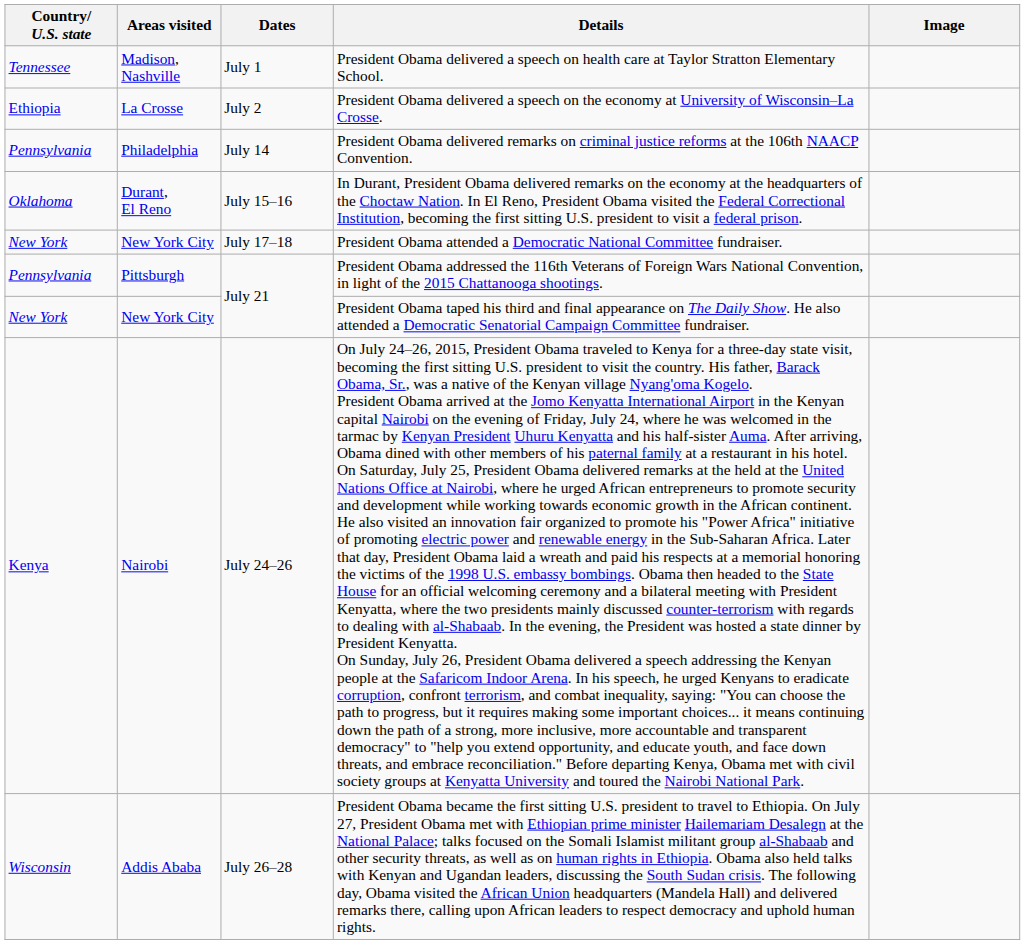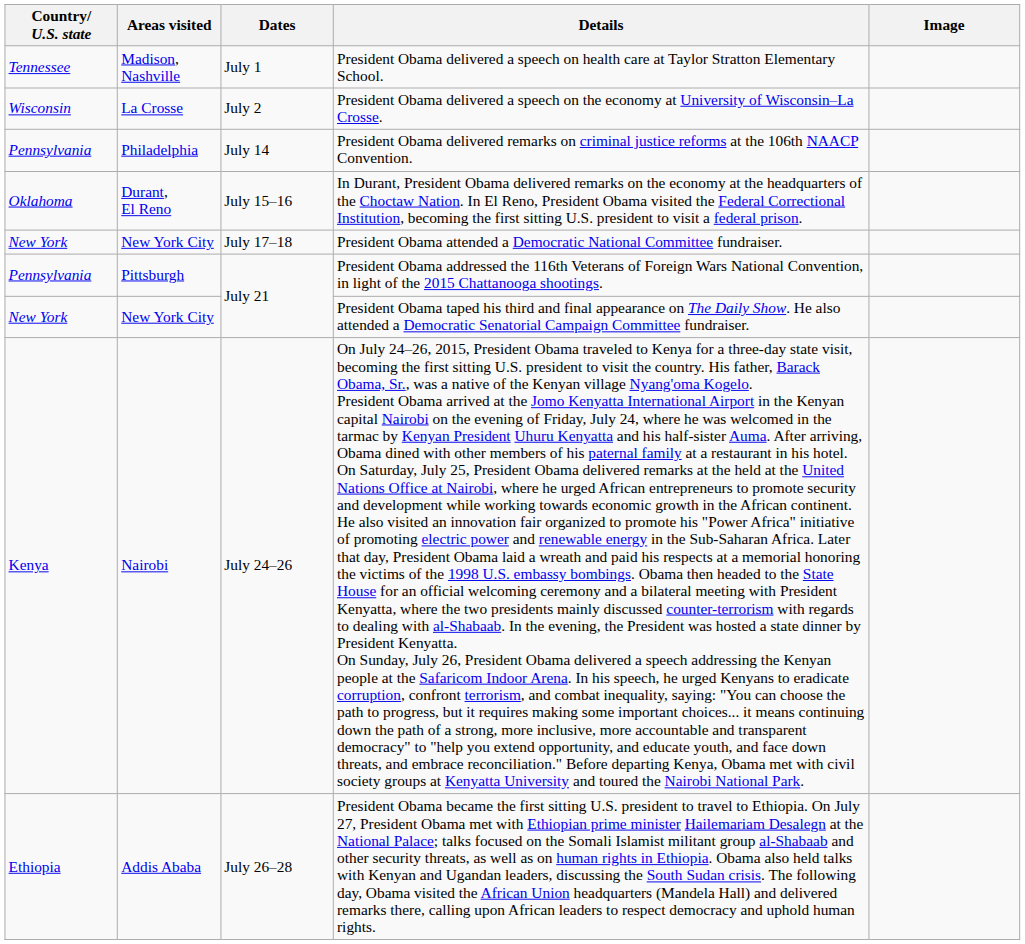row 3 | Country/ U.S. state: Ethiopia -> Wisconsin
row 10 | Country/ U.S. state: Wisconsin -> Ethiopia
